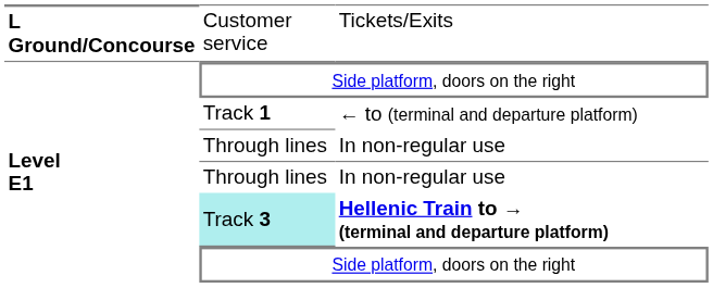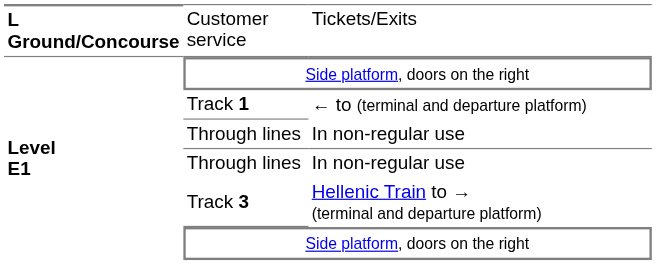Track 3 | column 2: paleturquoise background -> no background
Track 3 | column 3: bold -> normal
